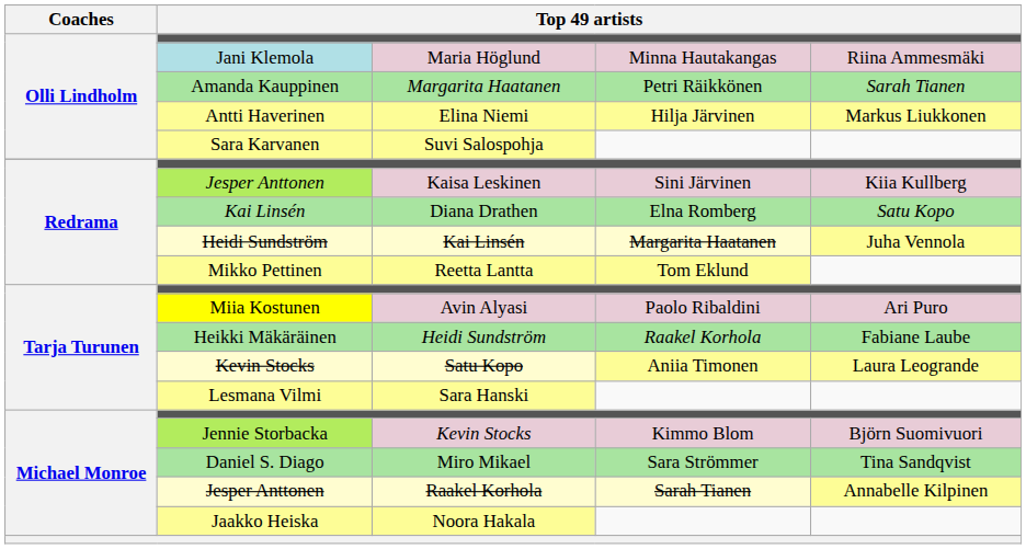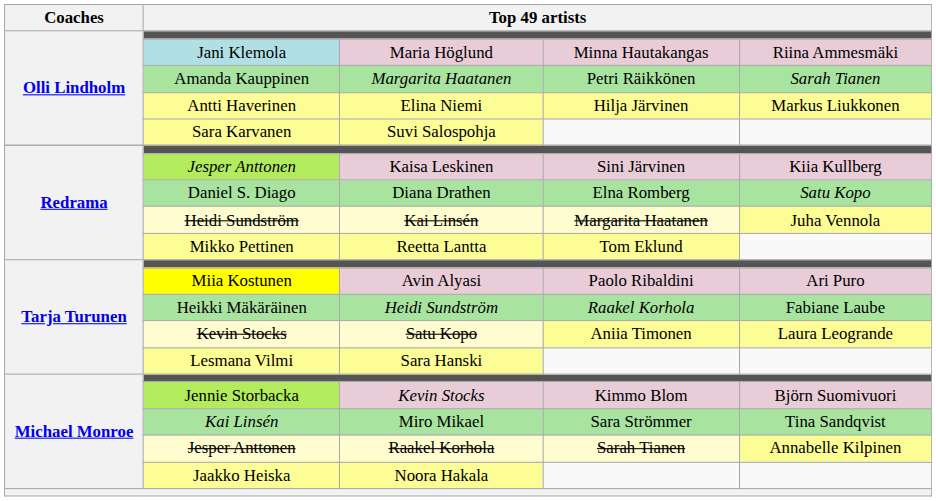Diana Drathen | column 2: Kai Linsén -> Daniel S. Diago
Miro Mikael | column 2: Daniel S. Diago -> Kai Linsén
